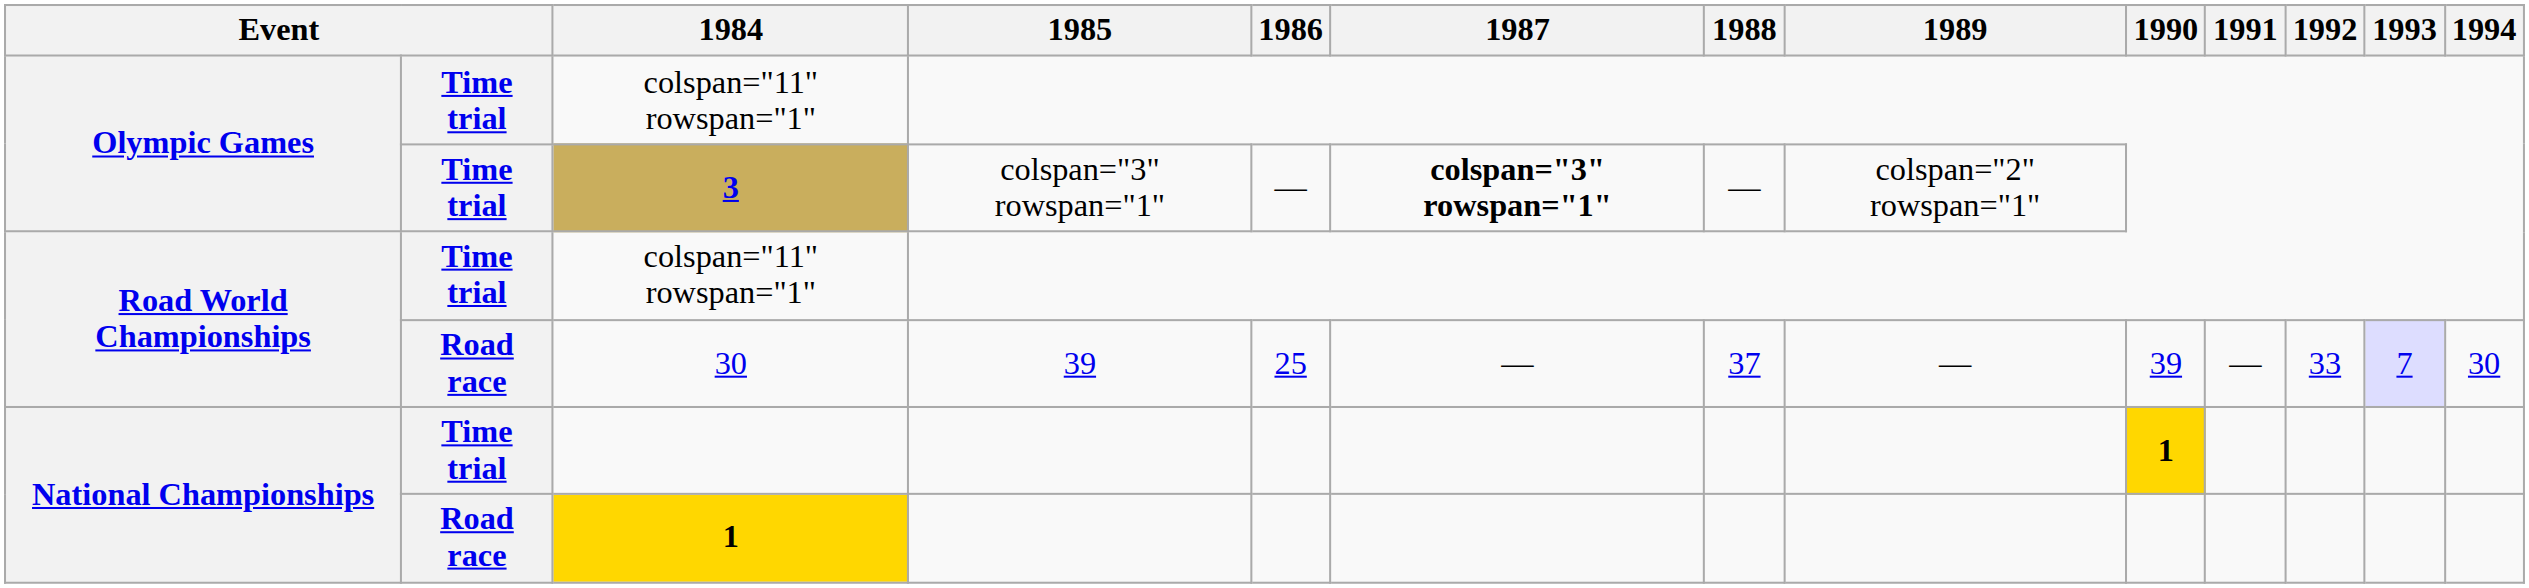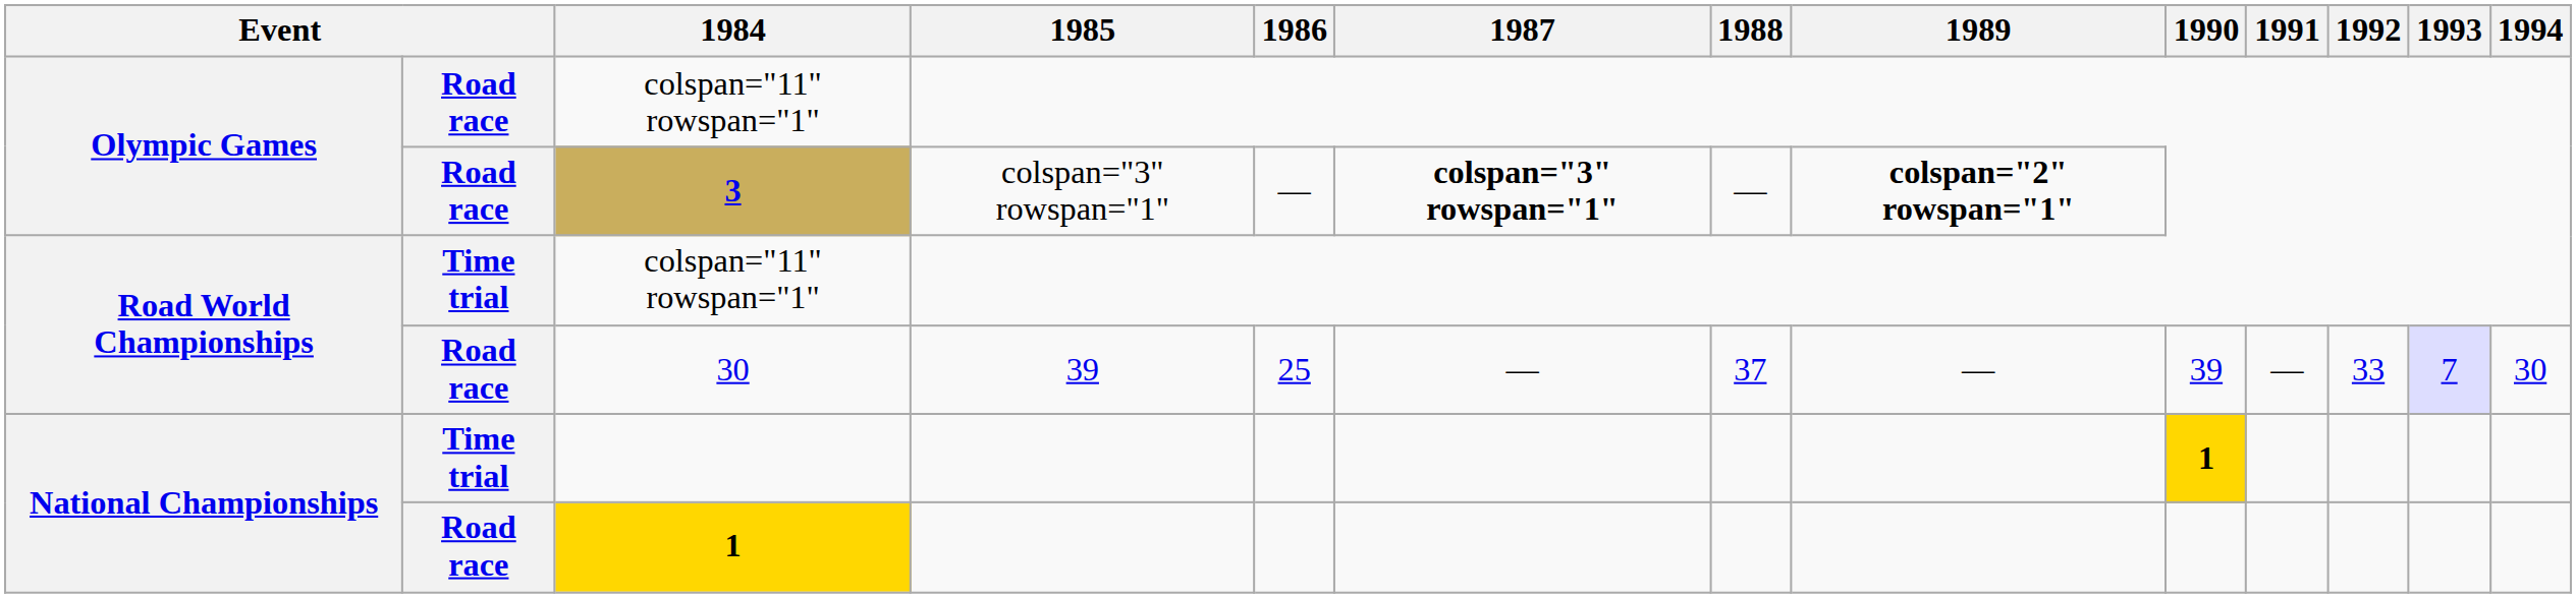Olympic Games / colspan="11" rowspan="1" | column 2: Time trial -> Road race
3 | column 2: Time trial -> Road race
3 | 1989: normal -> bold
